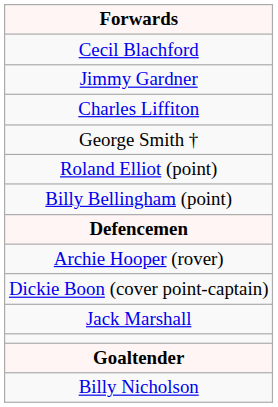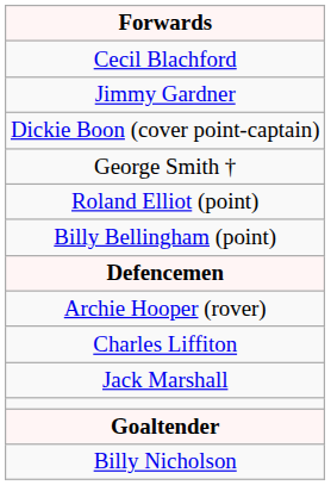row 4 | column 1: Charles Liffiton -> Dickie Boon (cover point-captain)
row 10 | column 1: Dickie Boon (cover point-captain) -> Charles Liffiton
